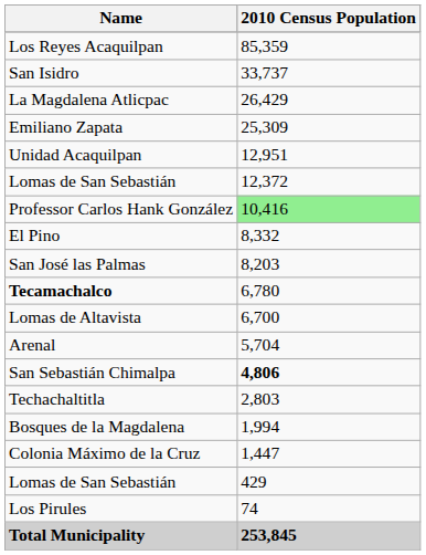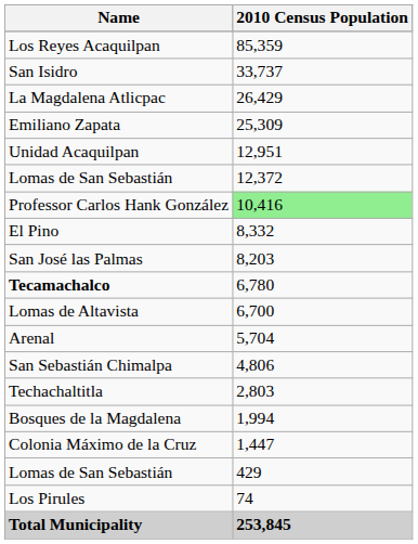row 14 | 2010 Census Population: bold -> normal
